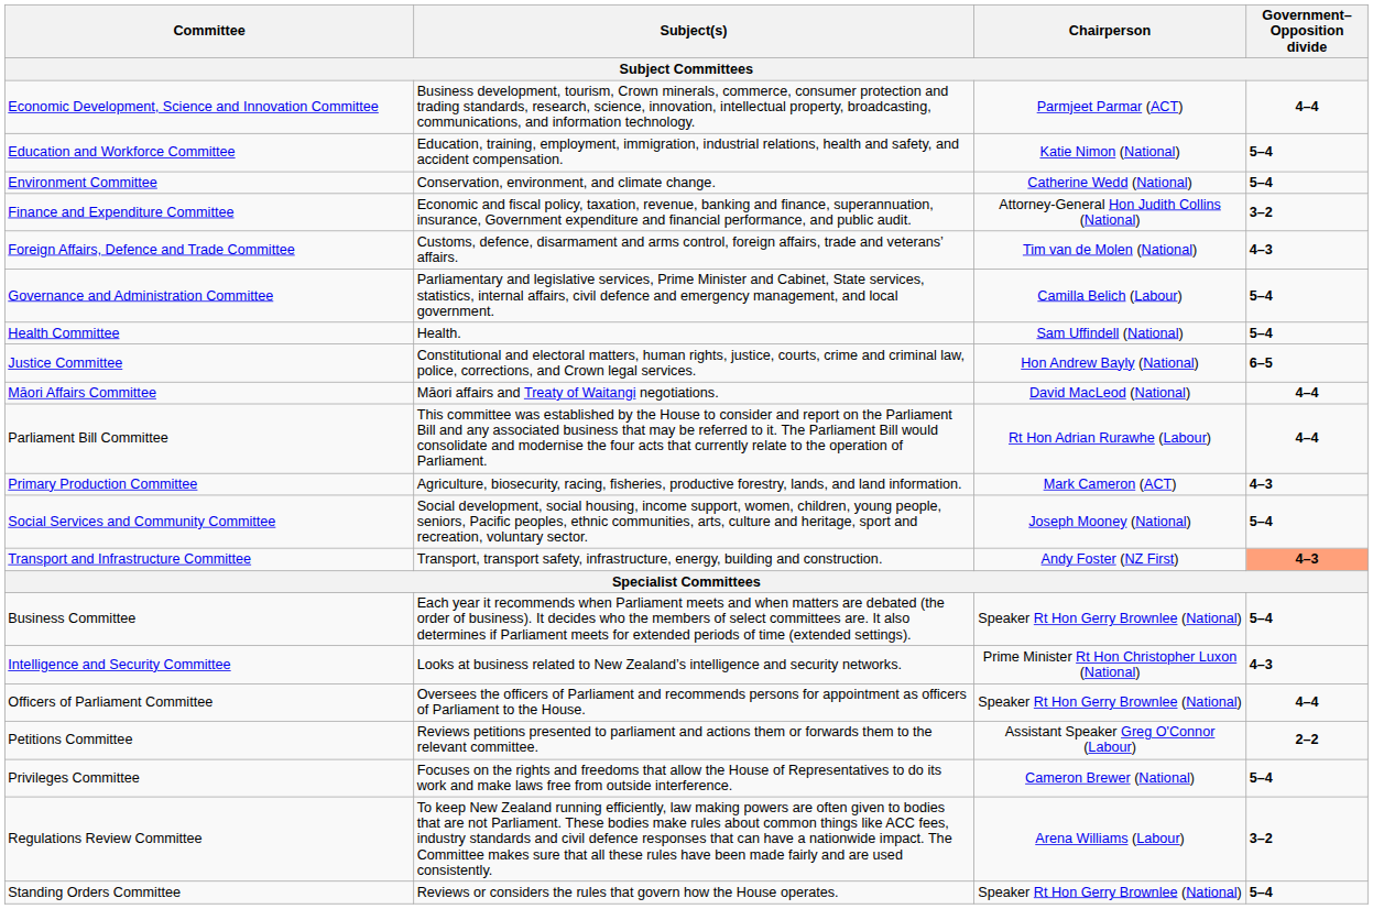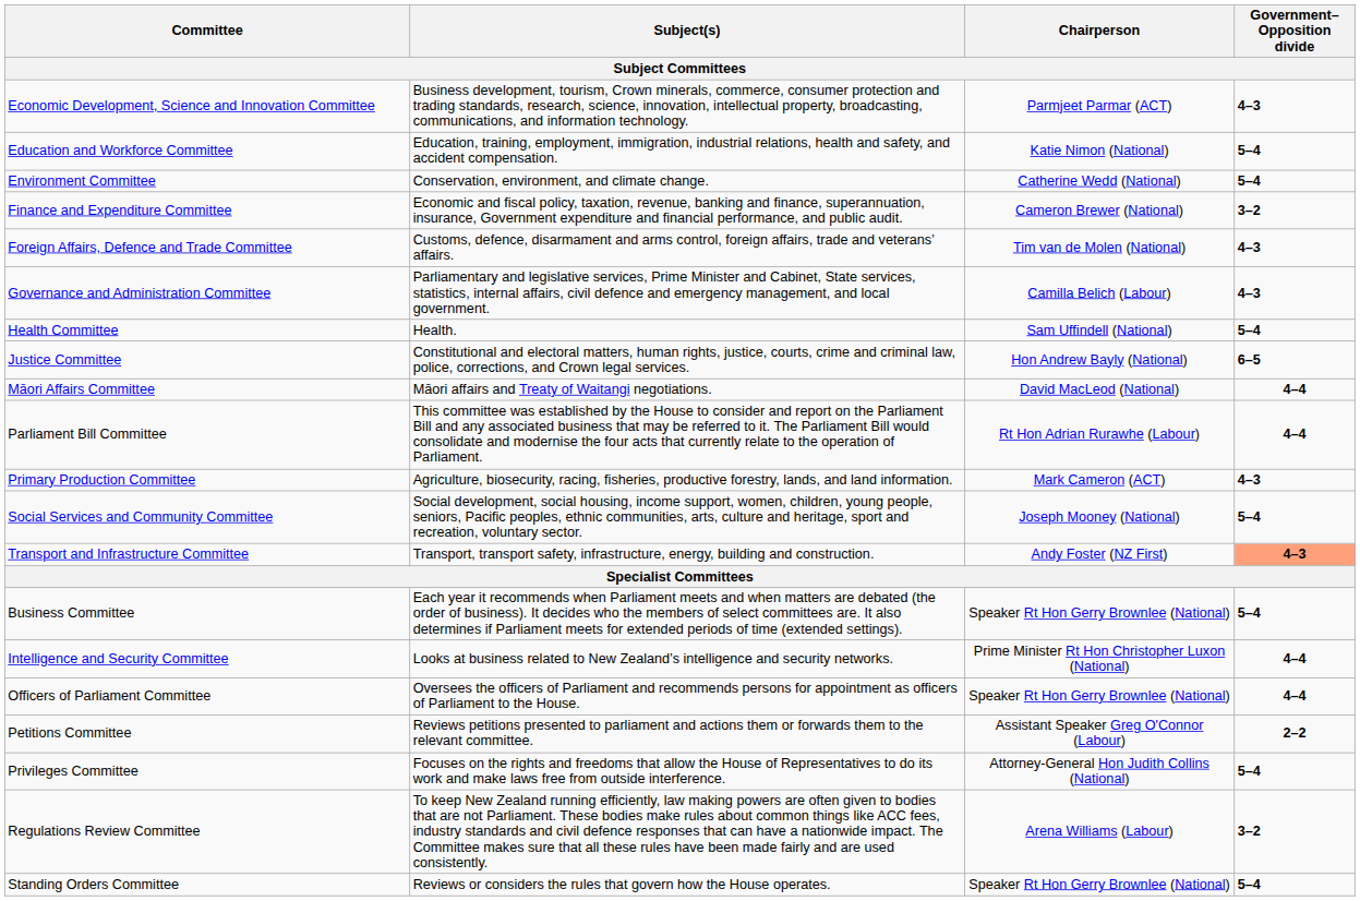Economic Development, Science and Innovation Committee | Government–Opposition divide: 4–4 -> 4–3
Finance and Expenditure Committee | Chairperson: Attorney-General Hon Judith Collins (National) -> Cameron Brewer (National)
Governance and Administration Committee | Government–Opposition divide: 5–4 -> 4–3
Intelligence and Security Committee | Government–Opposition divide: 4–3 -> 4–4
Privileges Committee | Chairperson: Cameron Brewer (National) -> Attorney-General Hon Judith Collins (National)
